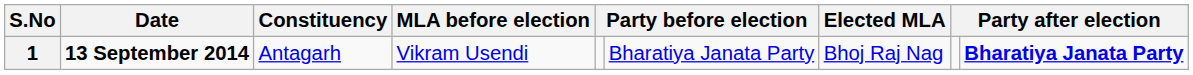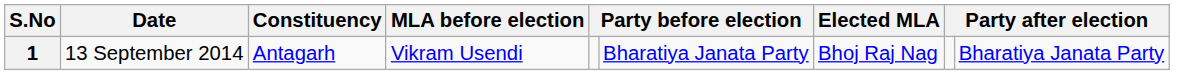1 | Date: bold -> normal
1 | column 9: bold -> normal
